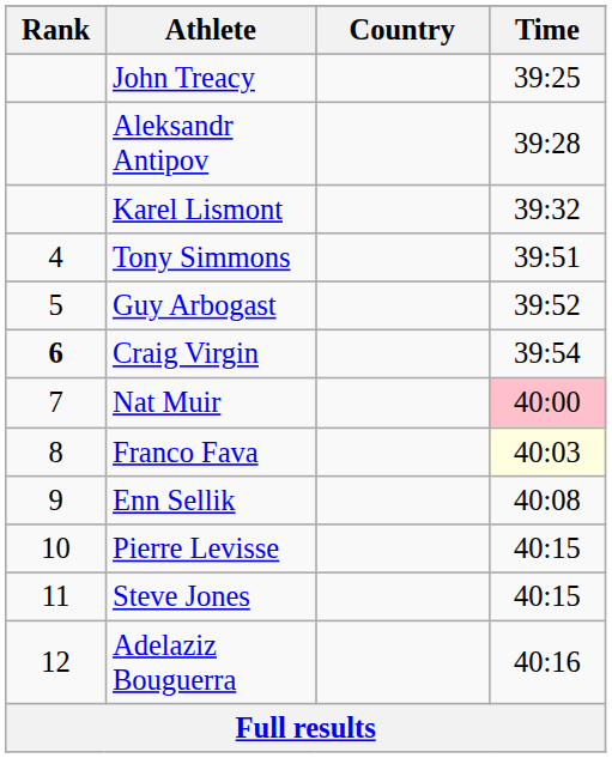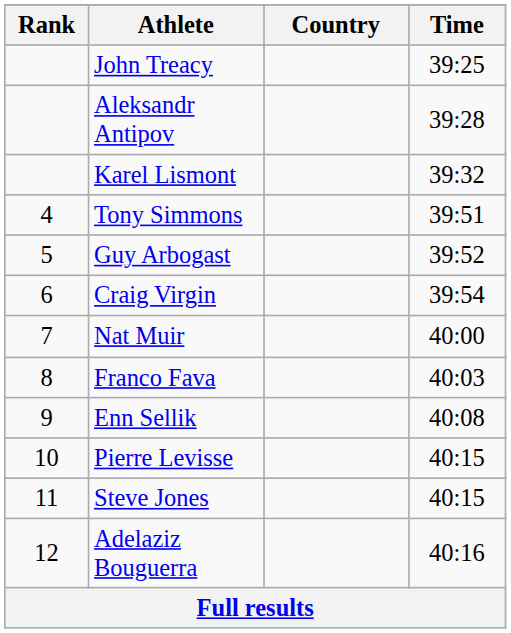Craig Virgin | Rank: bold -> normal
Nat Muir | Time: pink background -> no background
Franco Fava | Time: lightyellow background -> no background
